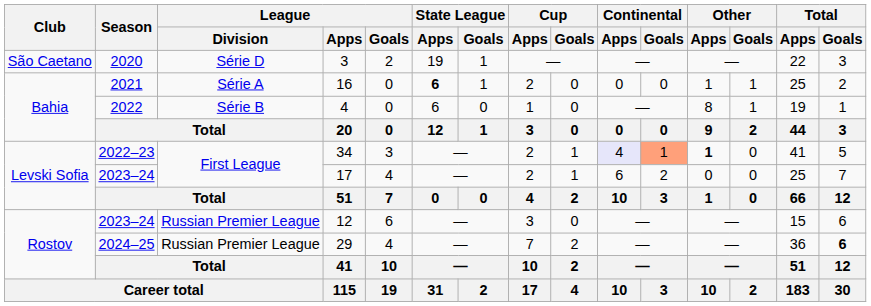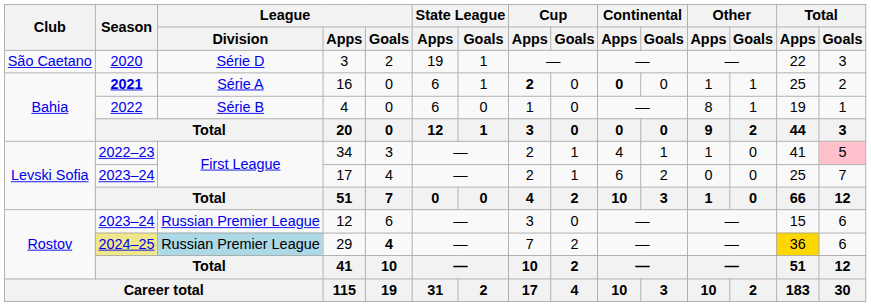16 | Season: normal -> bold
16 | State League / Apps: bold -> normal
16 | Cup / Apps: normal -> bold
16 | Continental / Apps: normal -> bold
34 | Continental / Apps: lavender background -> no background
34 | Continental / Goals: lightsalmon background -> no background
34 | Other / Apps: bold -> normal
34 | Total / Goals: no background -> pink background
29 | Season: no background -> khaki background
29 | League / Division: no background -> lightblue background
29 | League / Goals: normal -> bold
29 | Total / Apps: no background -> gold background
29 | Total / Goals: bold -> normal
